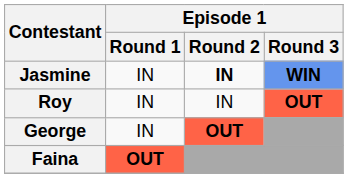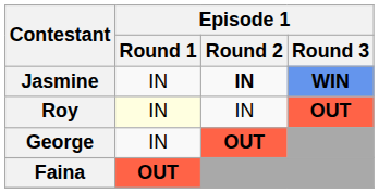Roy | Episode 1 / Round 1: no background -> lightyellow background
